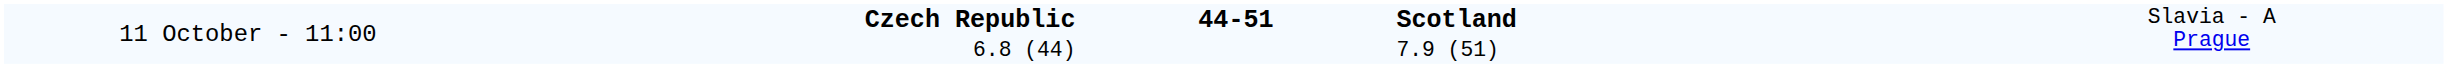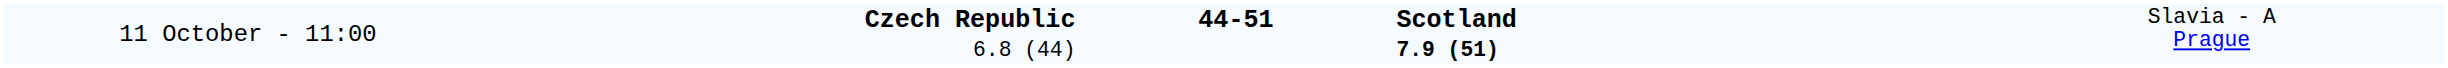6.8 (44) | column 4: normal -> bold
